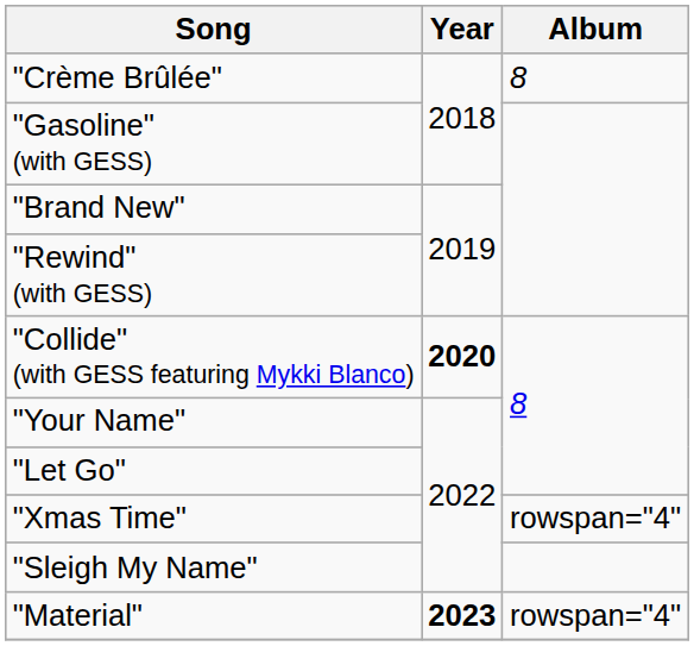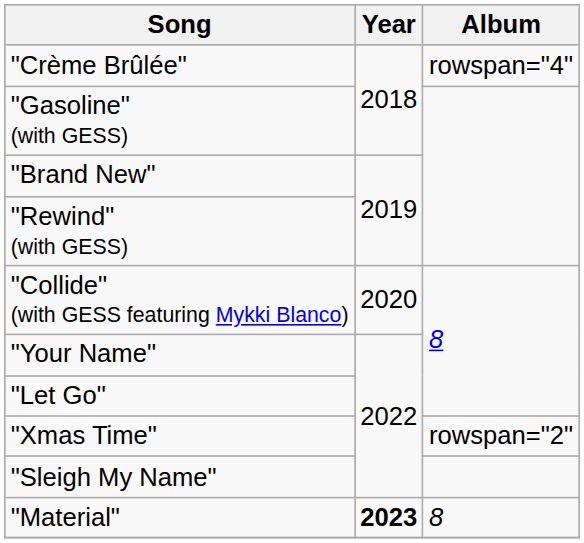"Crème Brûlée" | Album: 8 -> rowspan="4"
"Collide" (with GESS featuring Mykki Blanco) | Year: bold -> normal
"Xmas Time" | Album: rowspan="4" -> rowspan="2"
"Material" | Album: rowspan="4" -> 8
